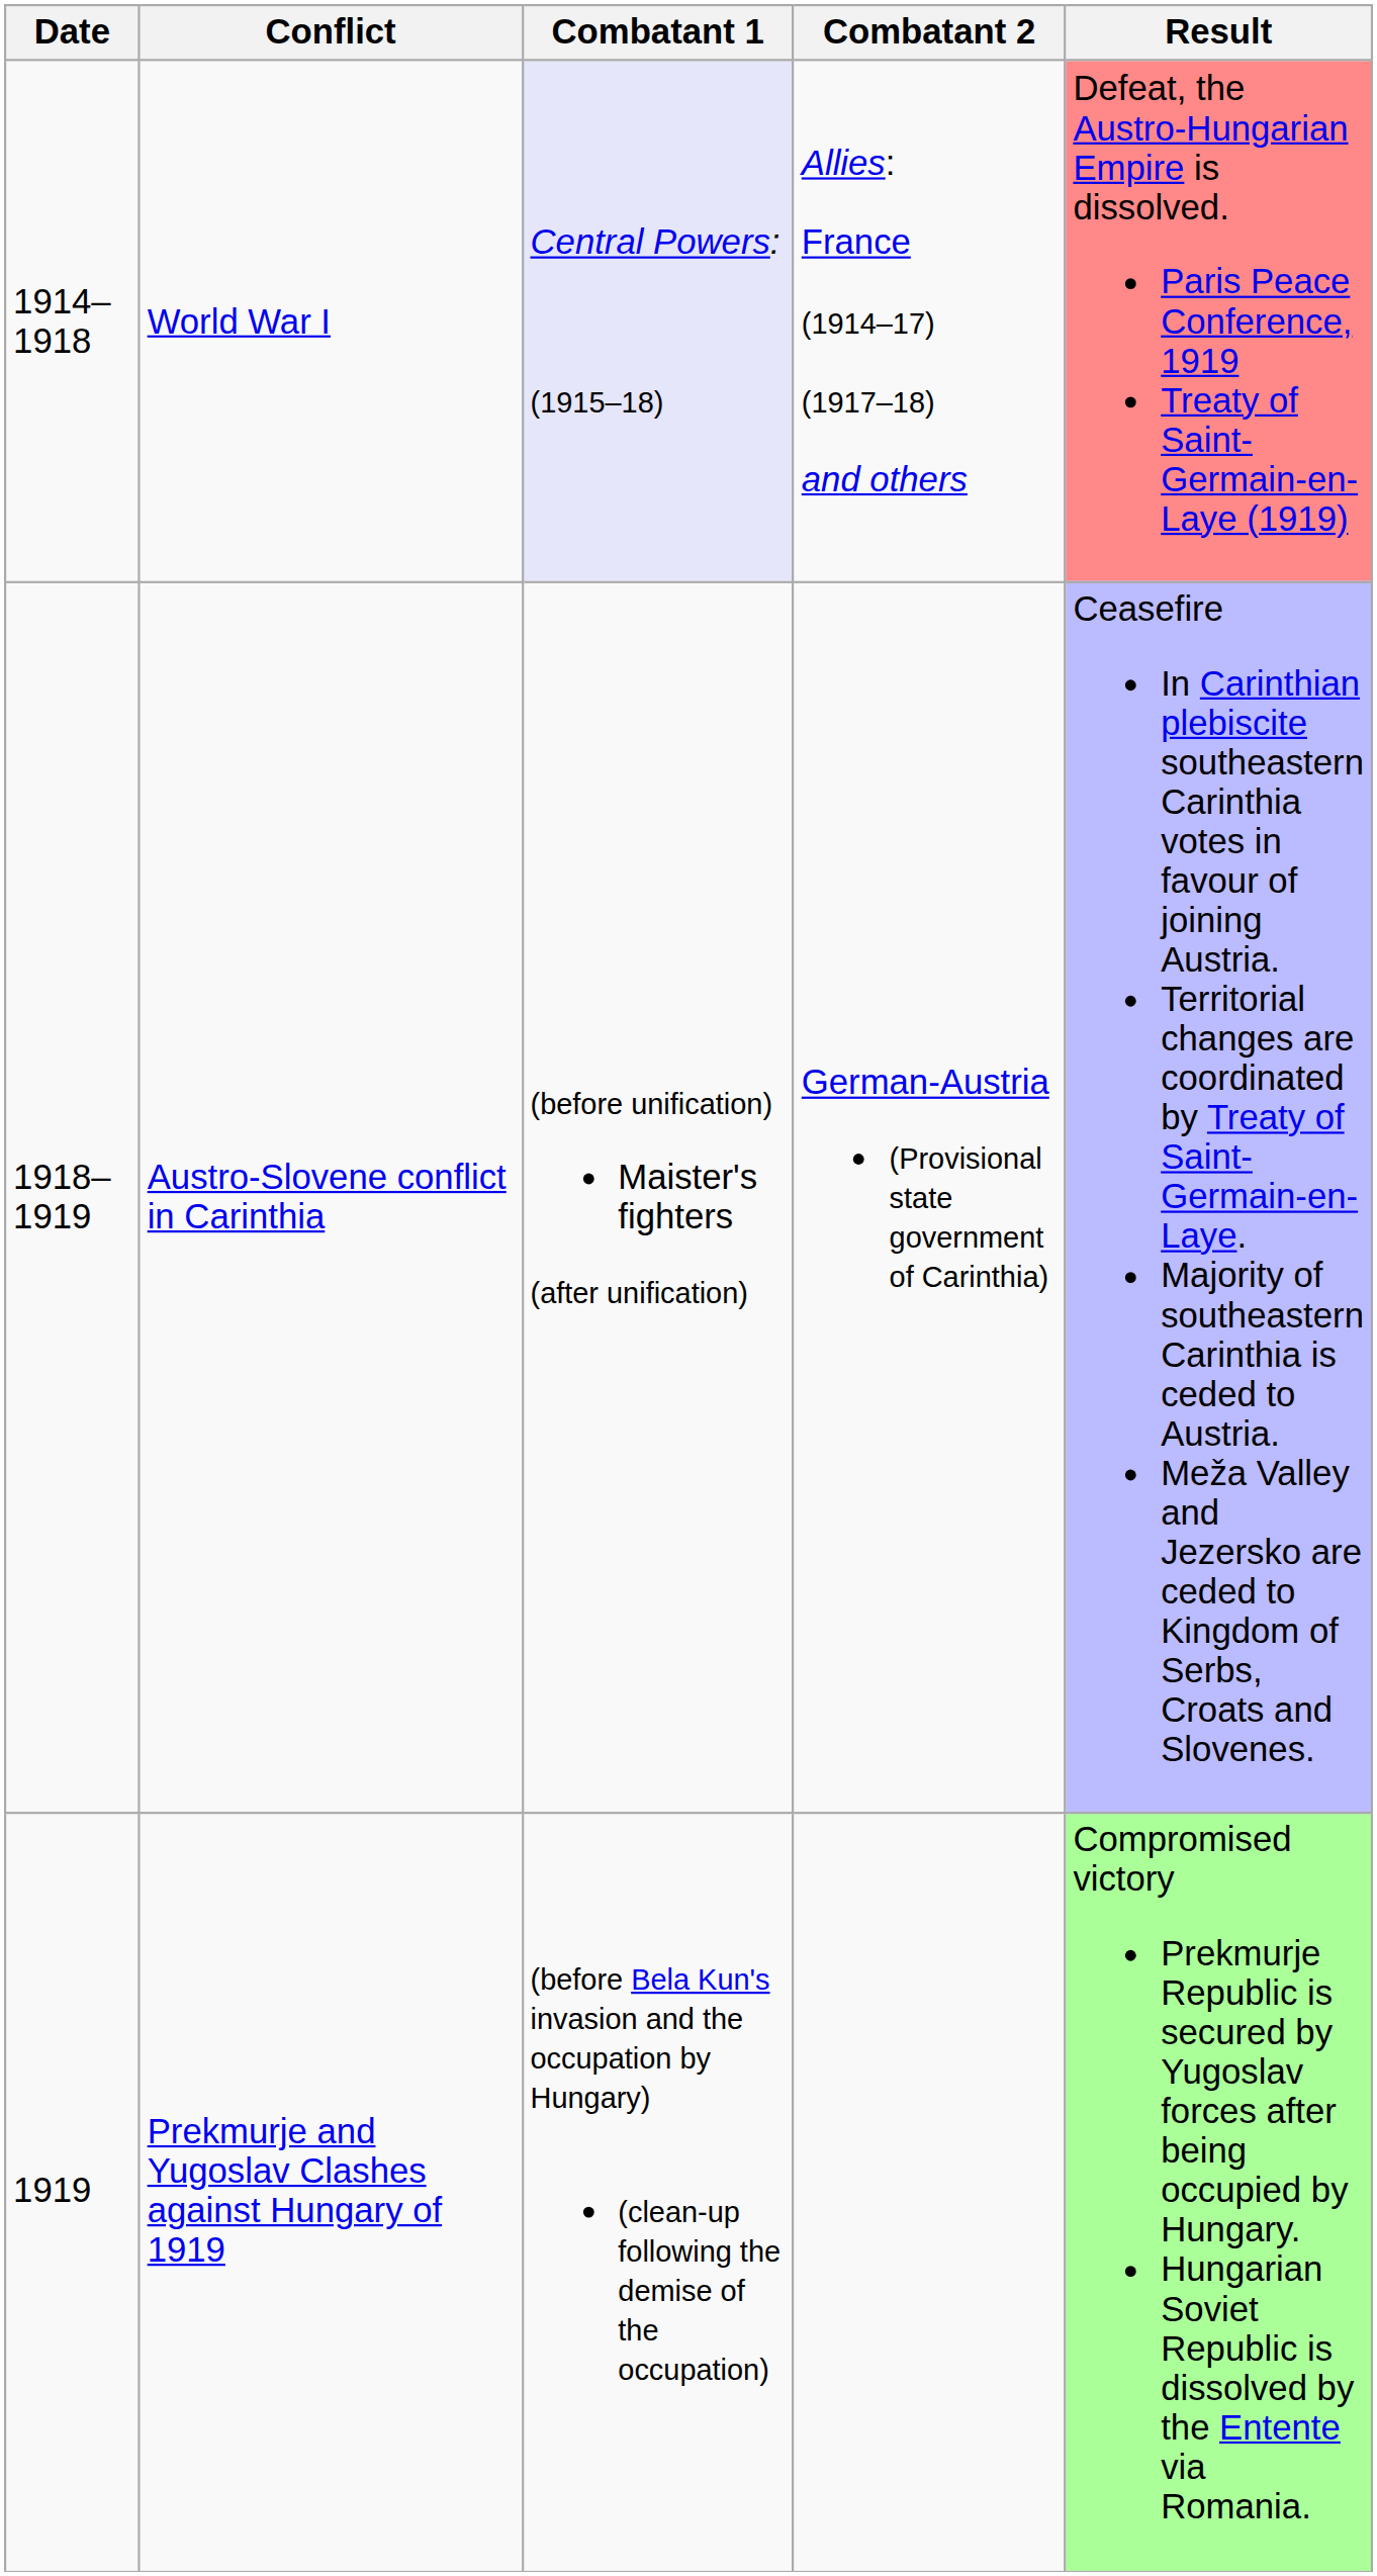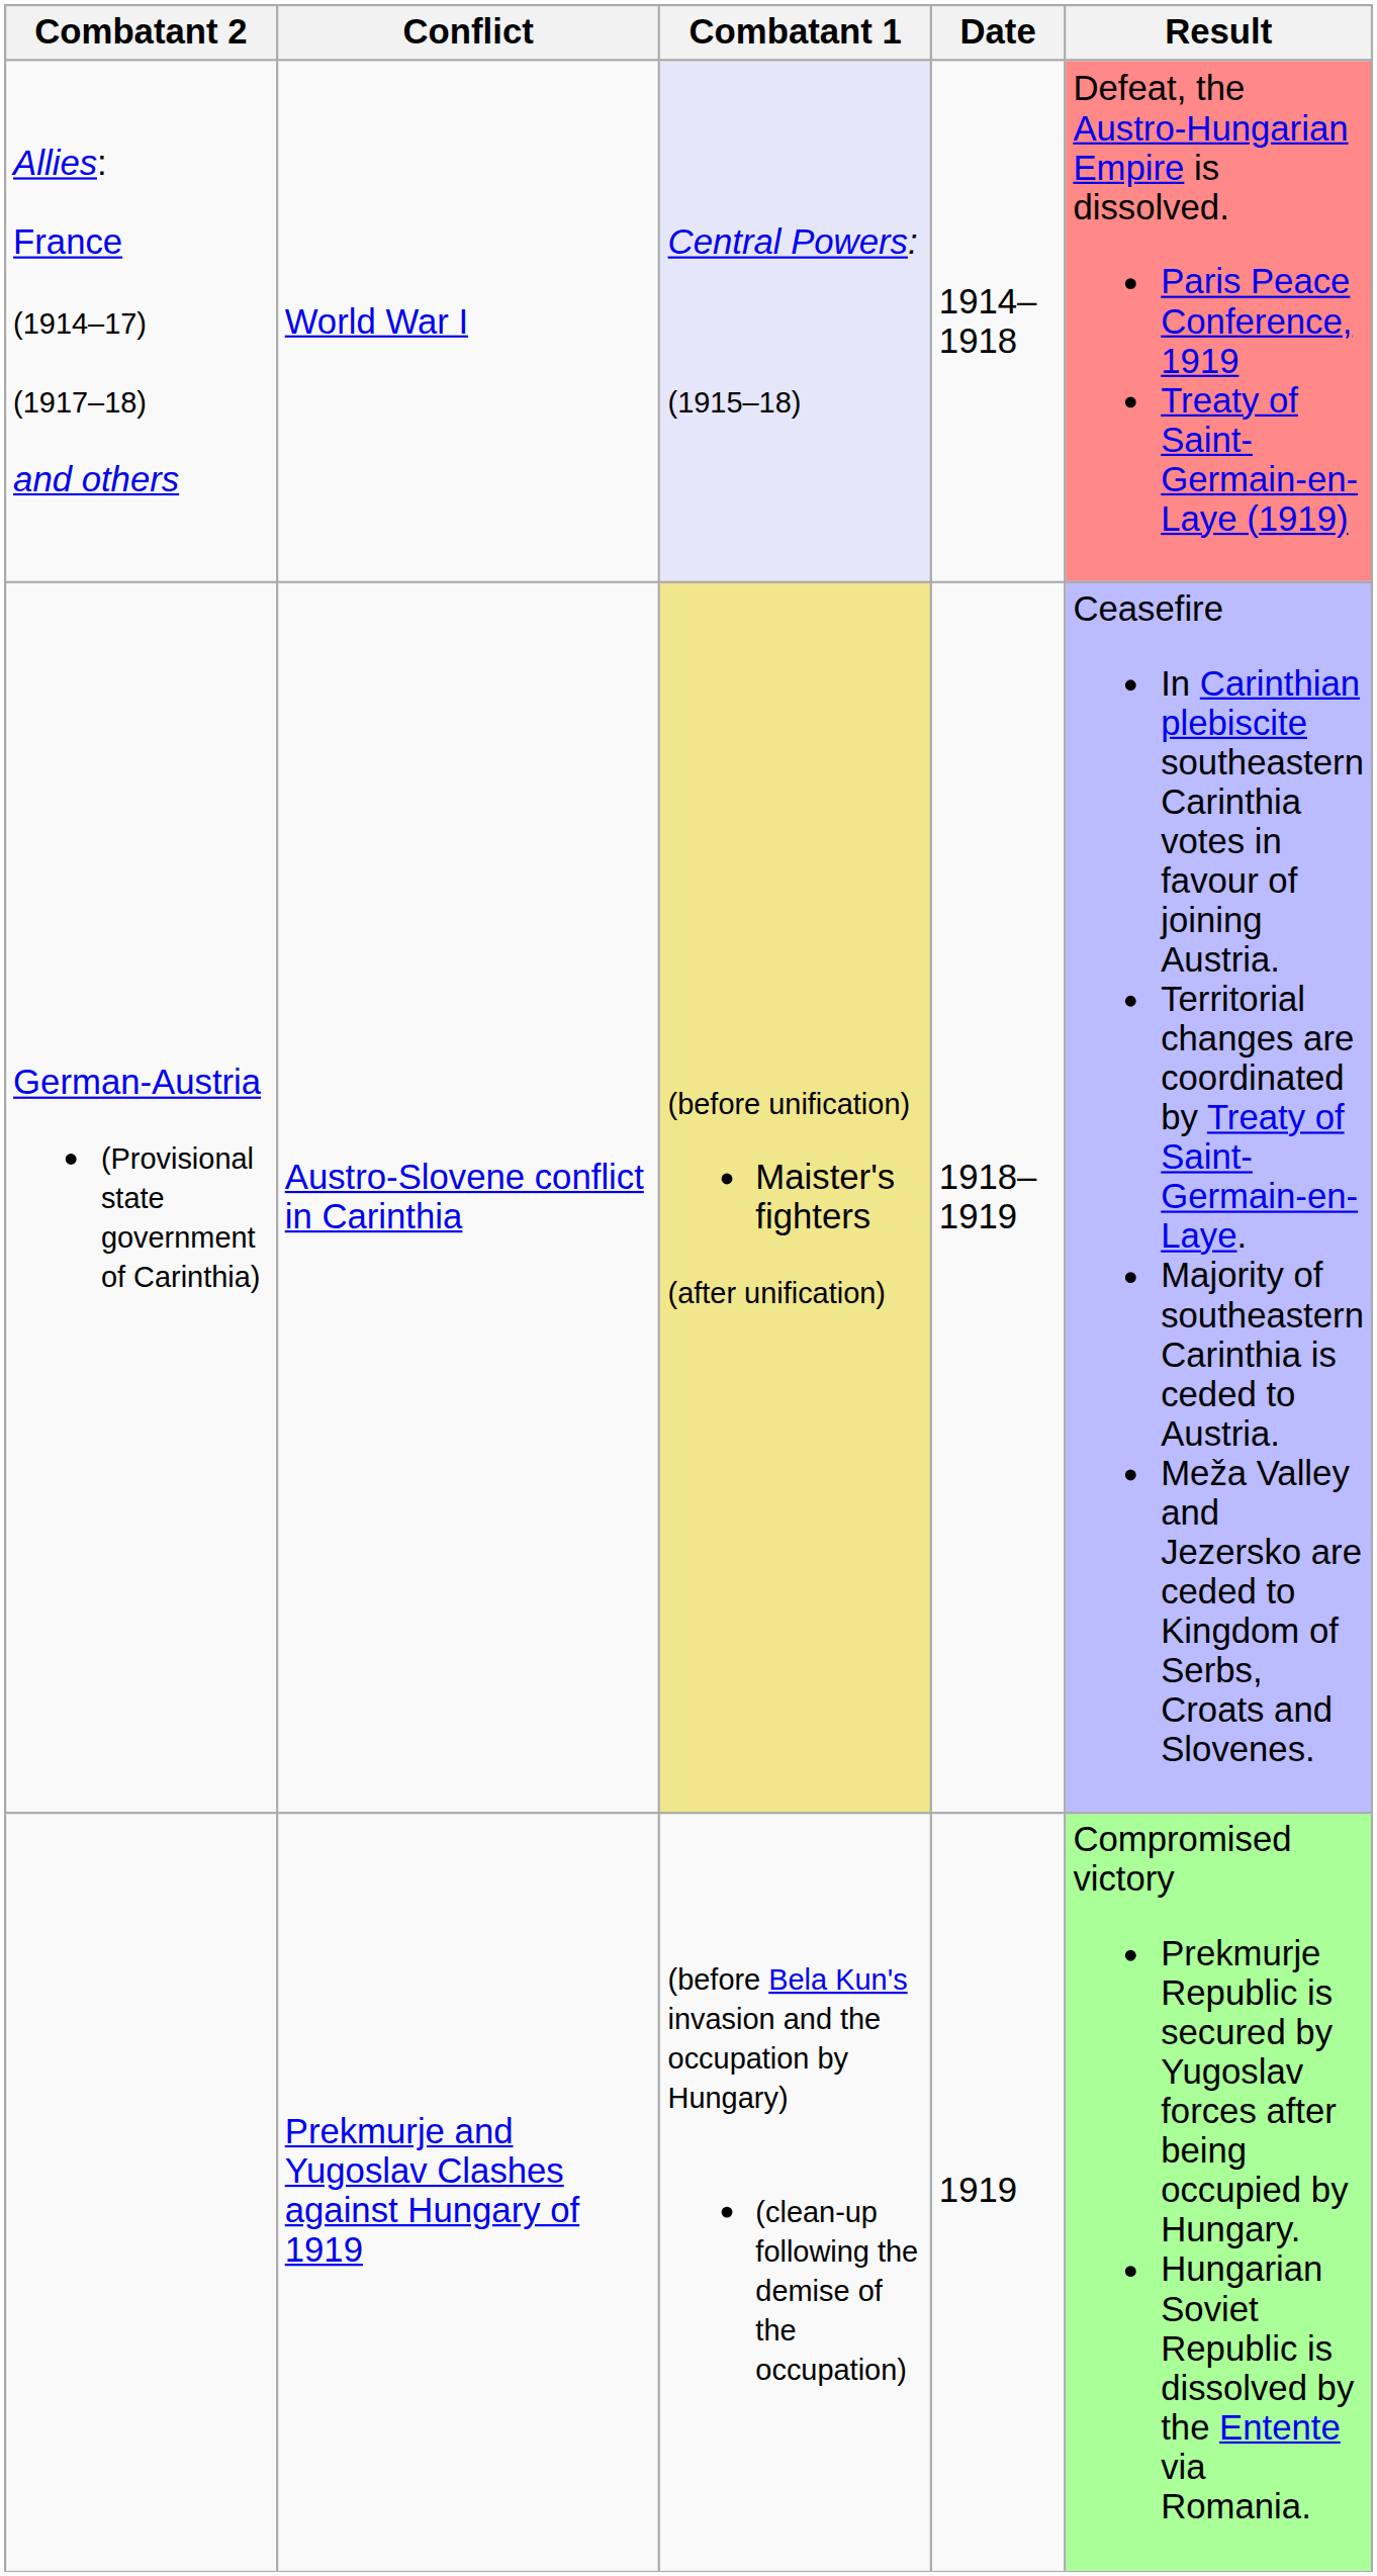columns swapped: Date <-> Combatant 2
Austro-Slovene conflict in Carinthia | Combatant 1: no background -> khaki background
